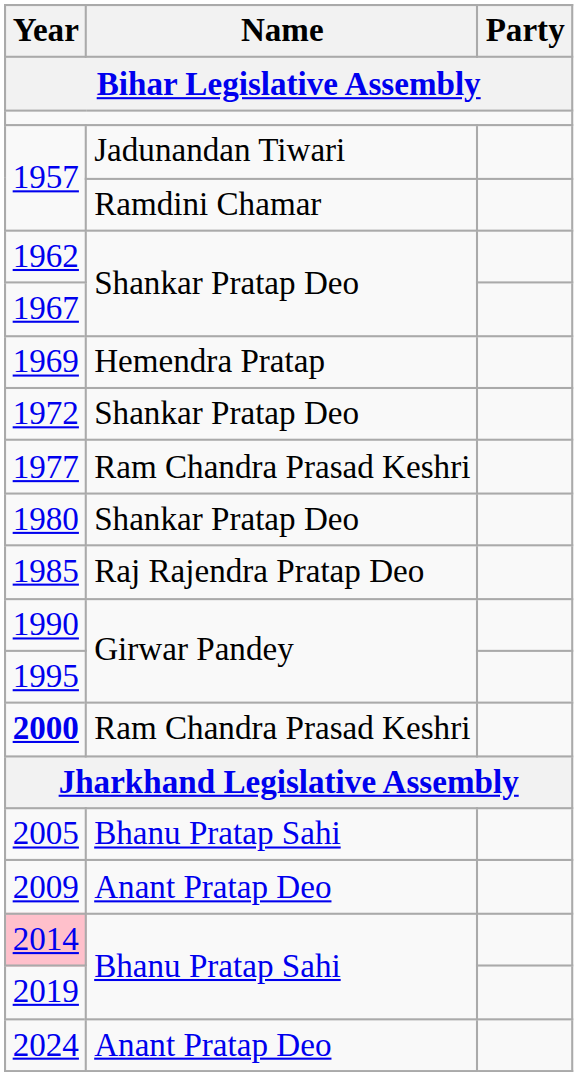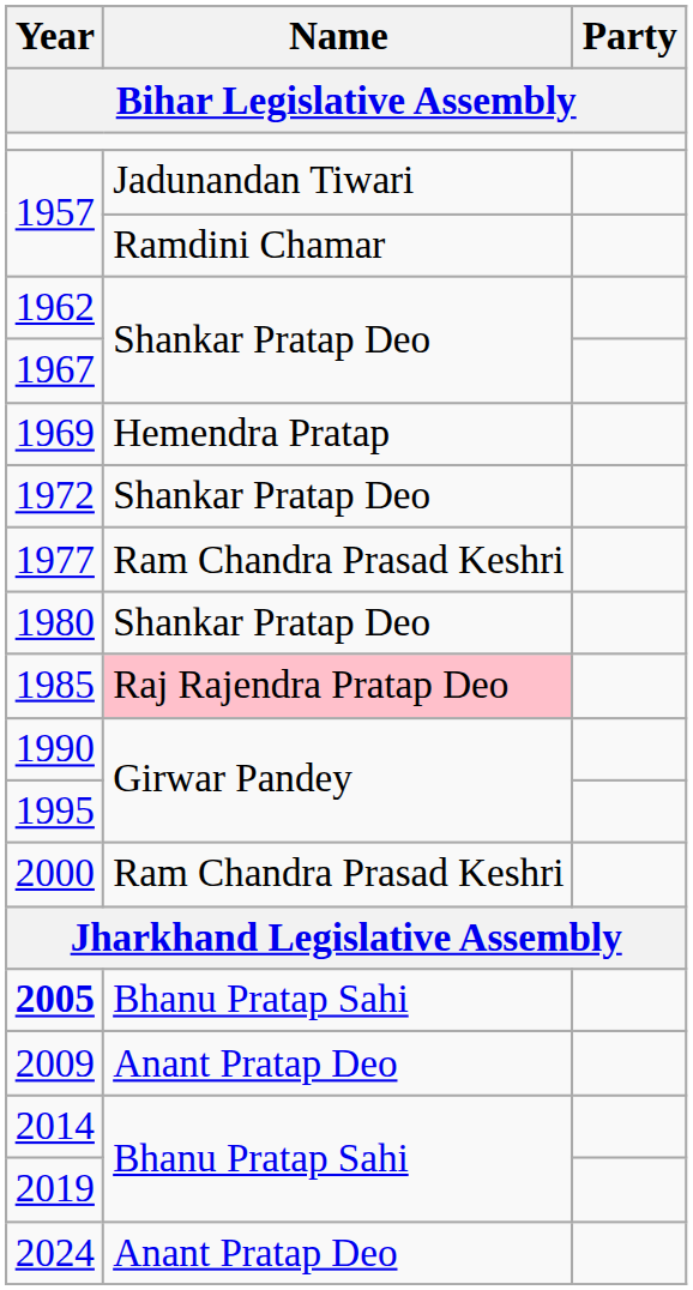1985 | Name: no background -> pink background
2000 | Year: bold -> normal
2005 | Year: normal -> bold
2014 | Year: pink background -> no background
